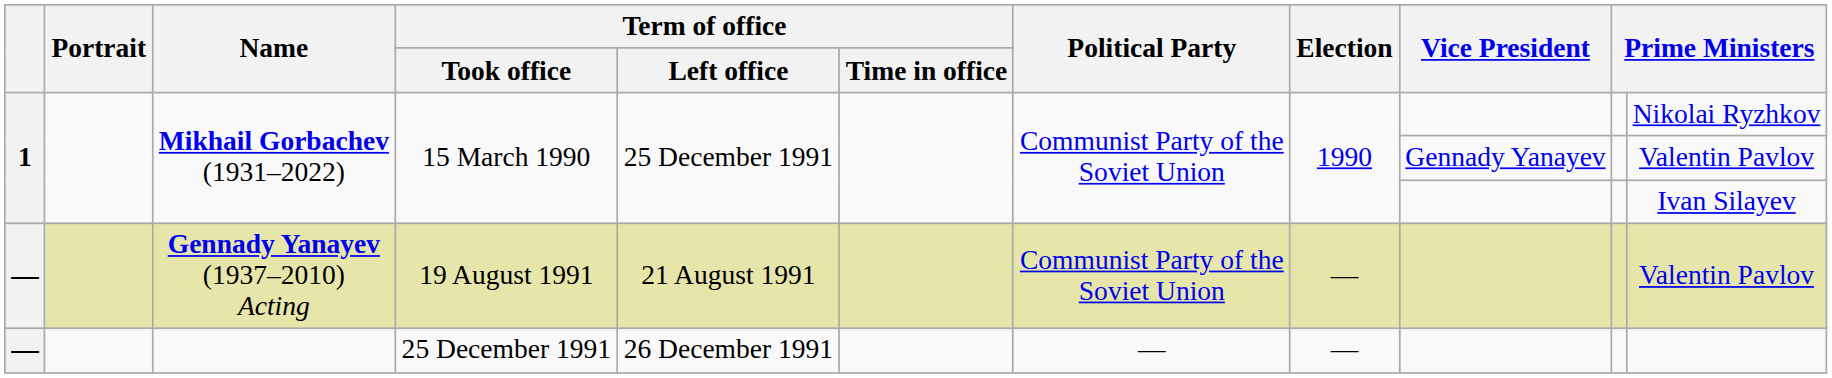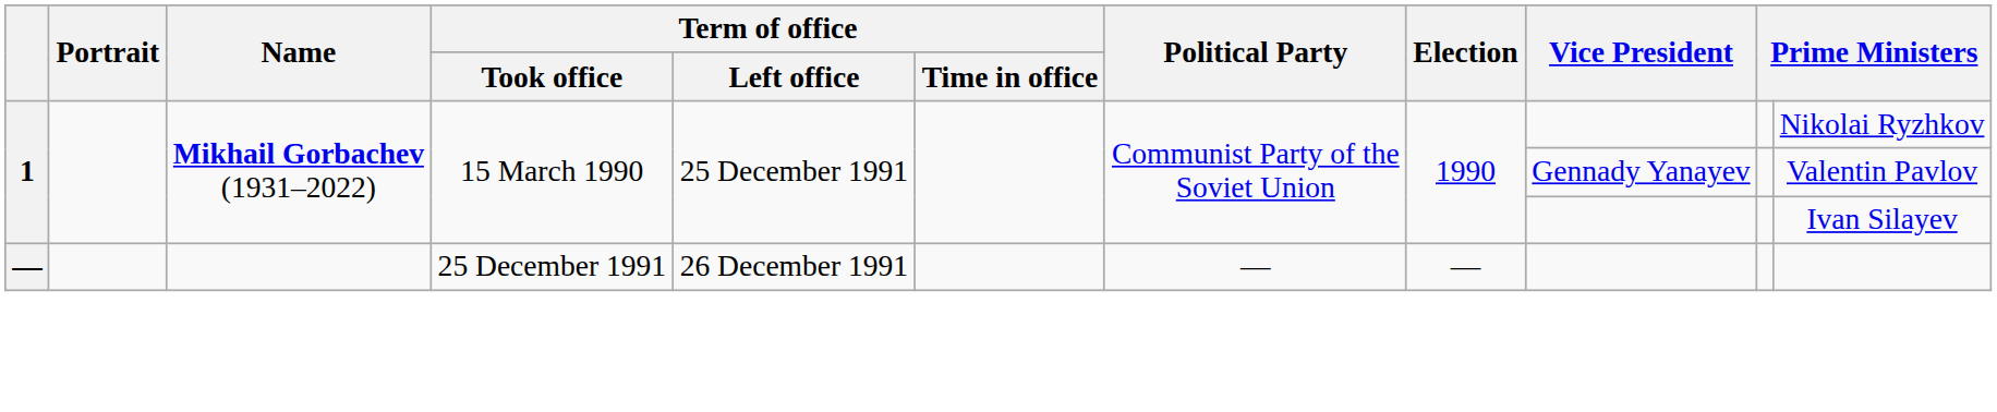- row: — | Gennady Yanayev (1937–2010) Acting | 19 August 1991 | 21 August 1991 | Communist Party of the Soviet Union | — | Valentin Pavlov
